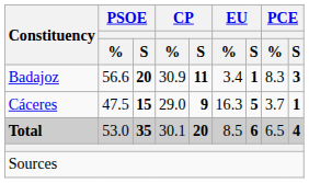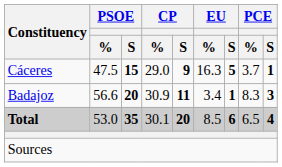rows swapped: Badajoz <-> Cáceres
